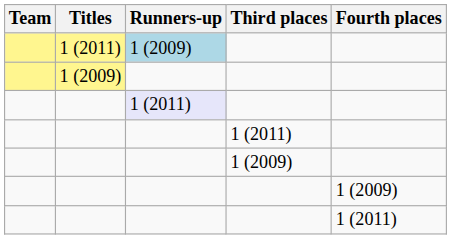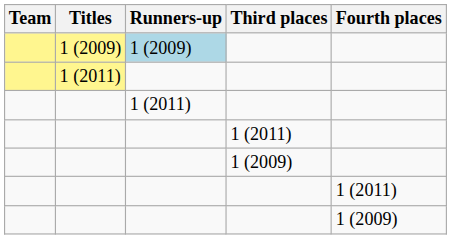row 2 | Titles: 1 (2011) -> 1 (2009)
row 3 | Titles: 1 (2009) -> 1 (2011)
row 4 | Runners-up: lavender background -> no background
row 7 | Fourth places: 1 (2009) -> 1 (2011)
row 8 | Fourth places: 1 (2011) -> 1 (2009)
